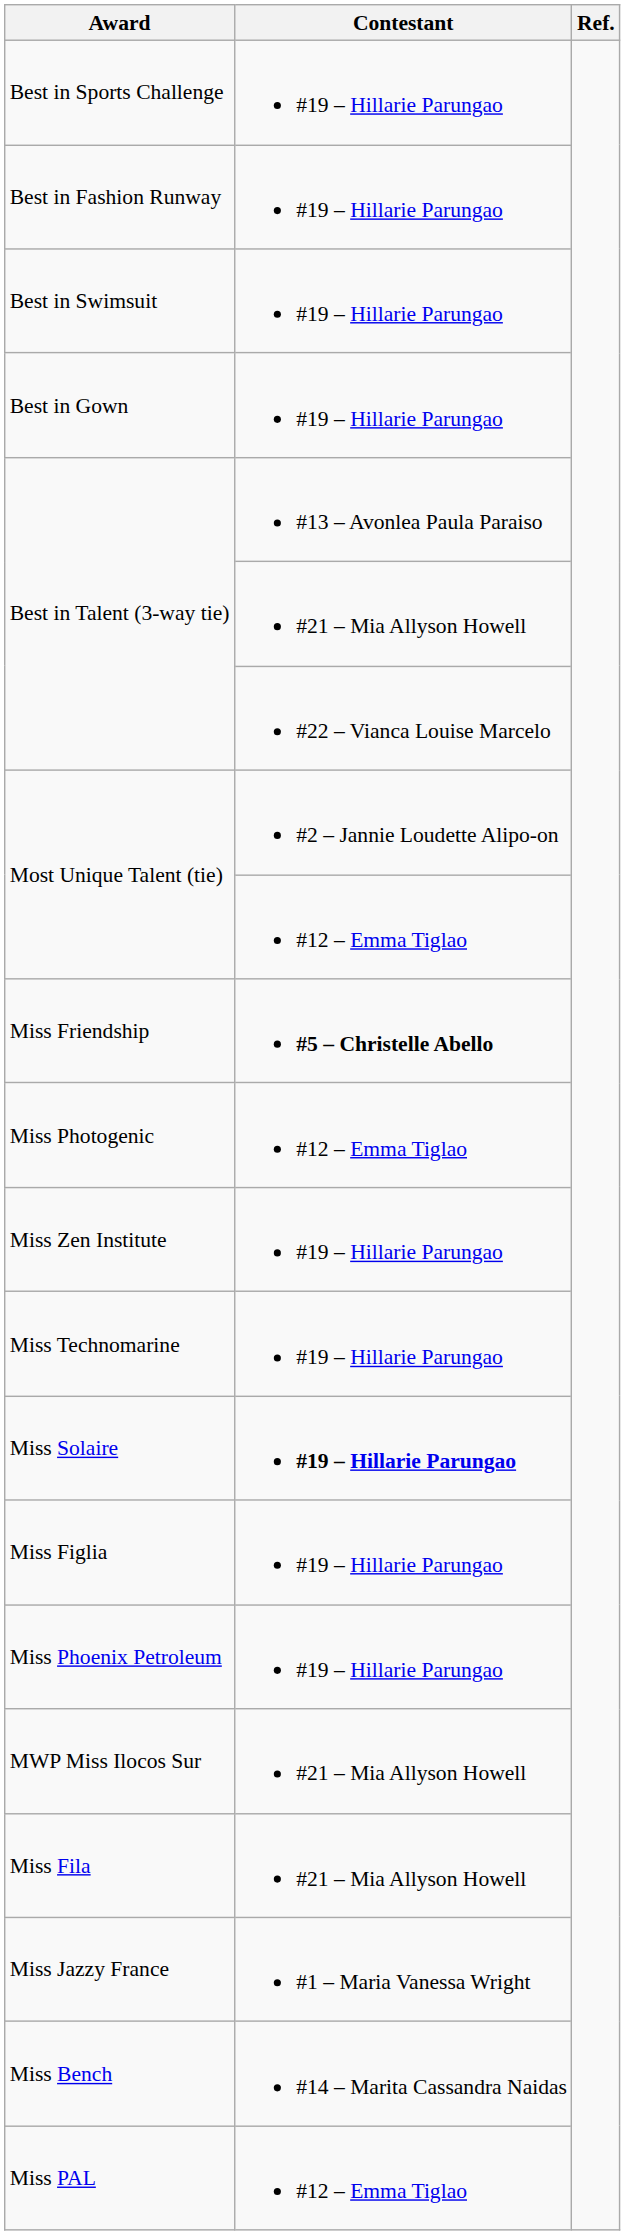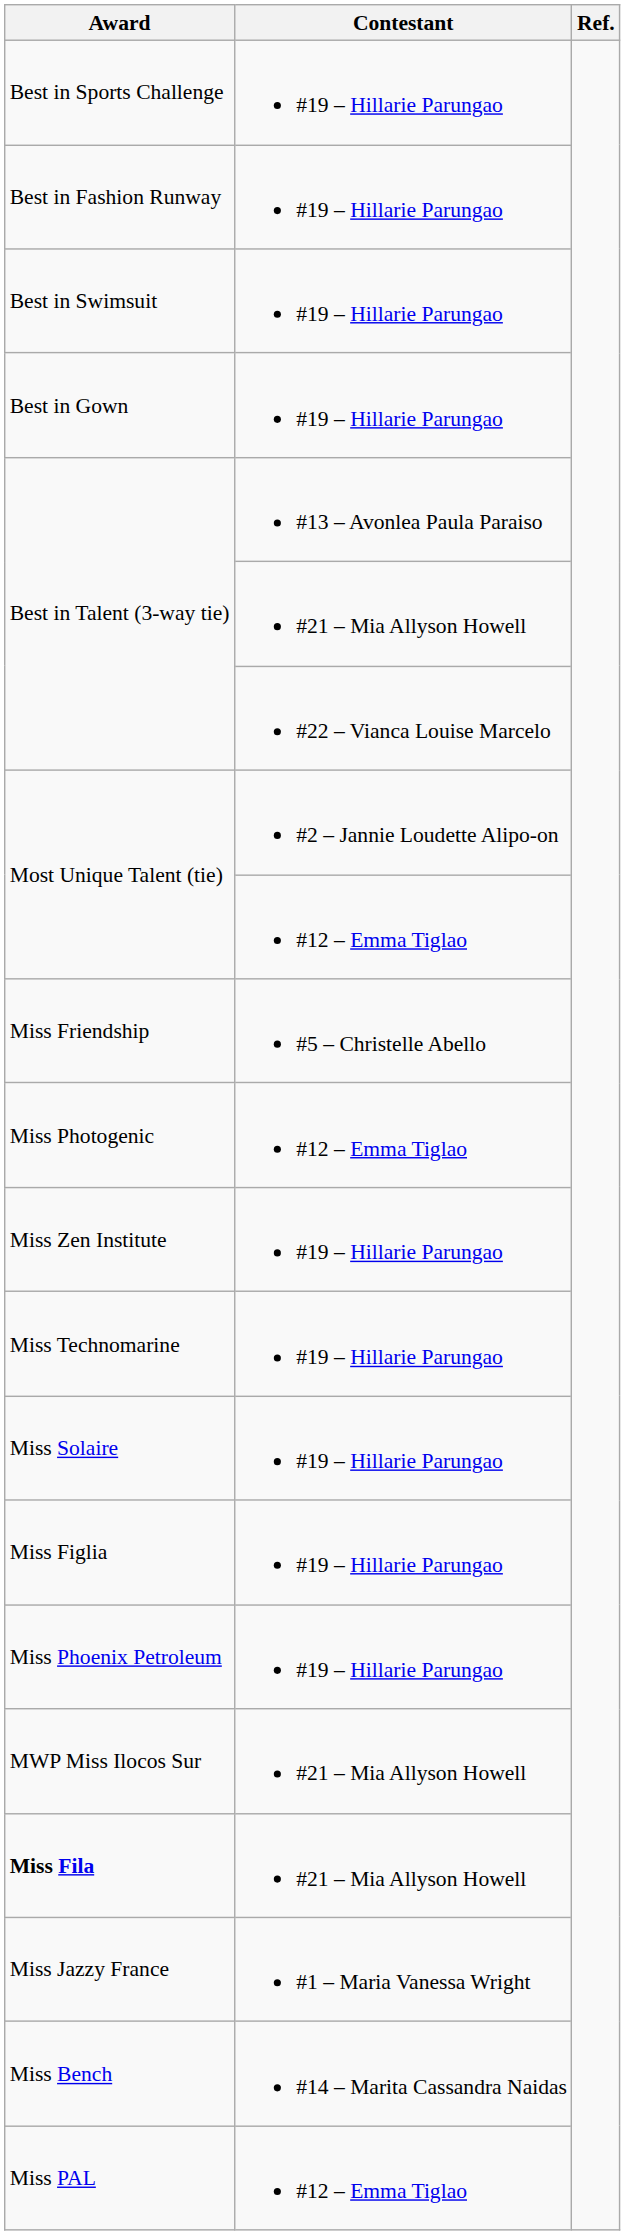Miss Friendship | Contestant: bold -> normal
Miss Solaire | Contestant: bold -> normal
Miss Fila | Award: normal -> bold
